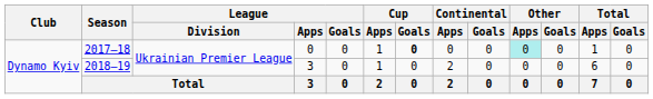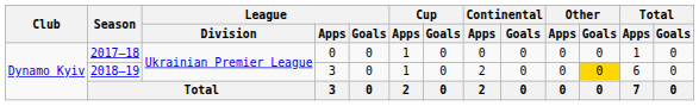2017–18 | Cup / Goals: bold -> normal
2017–18 | Other / Apps: paleturquoise background -> no background
2018–19 | Other / Goals: no background -> gold background
